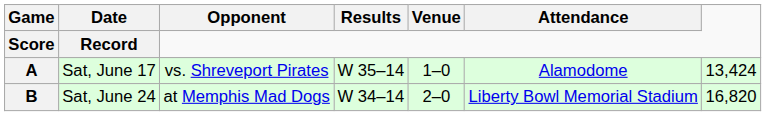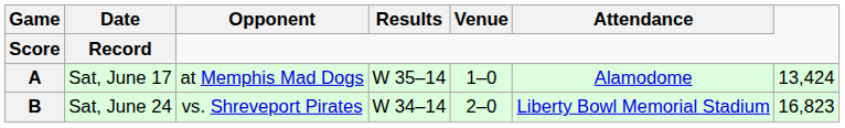A | Opponent: vs. Shreveport Pirates -> at Memphis Mad Dogs
B | Opponent: at Memphis Mad Dogs -> vs. Shreveport Pirates
B | column 7: 16,820 -> 16,823
